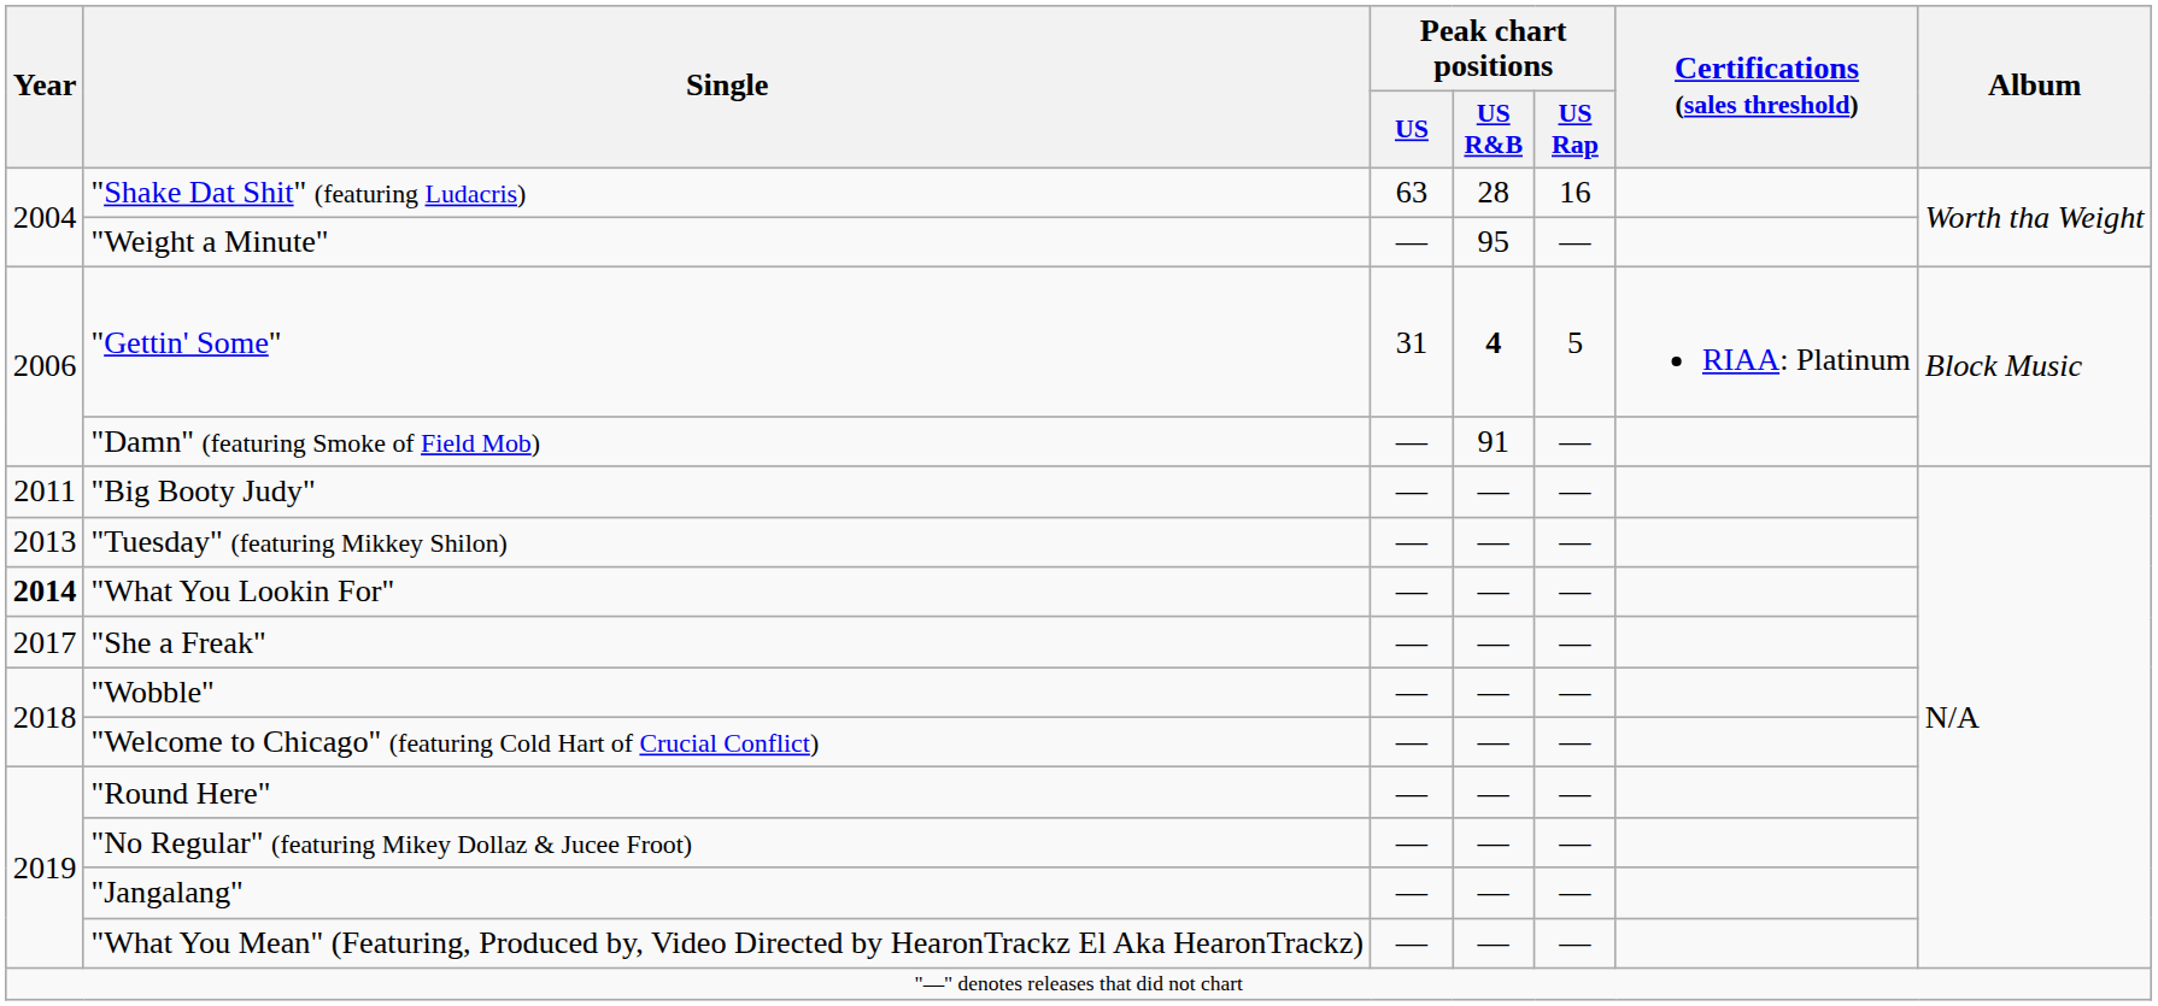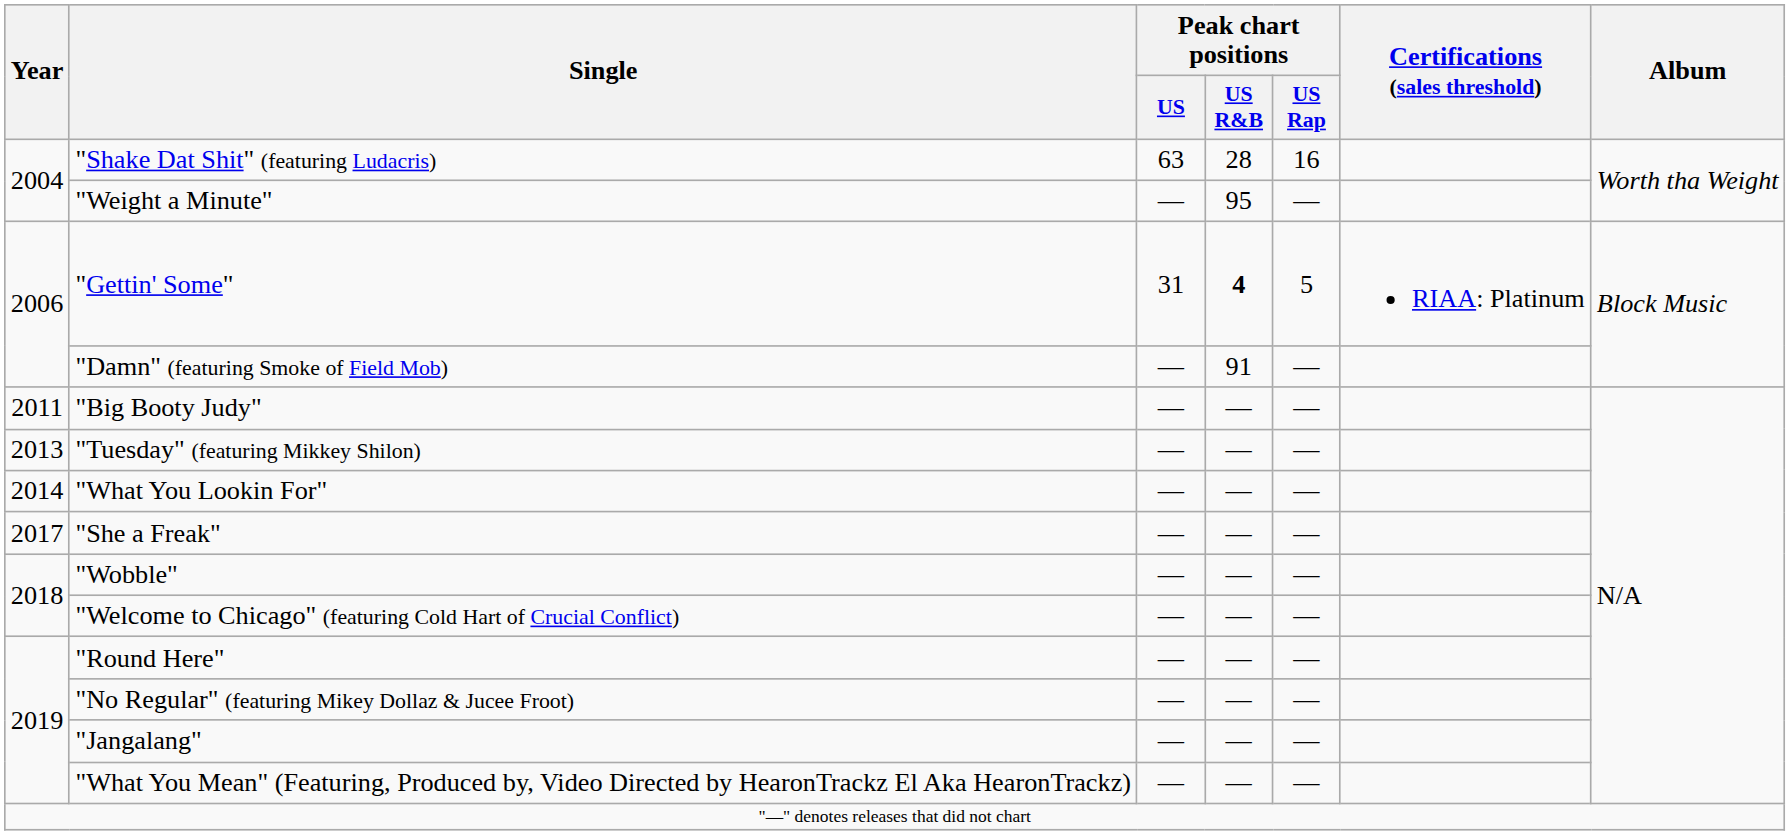"What You Lookin For" | Year: bold -> normal
